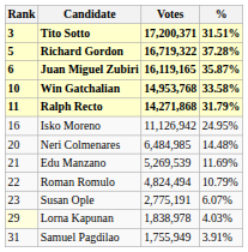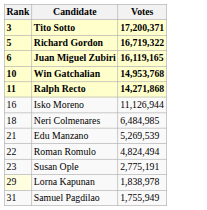- column: % | 31.51% | 37.28% | 35.87% | 33.58% | 31.79% | 24.95% | 14.48% | 11.69% | 10.79% | 6.07% | 4.03% | 3.91%
Isko Moreno | Votes: 11,126,942 -> 11,126,944
Neri Colmenares | Rank: 20 -> 18
